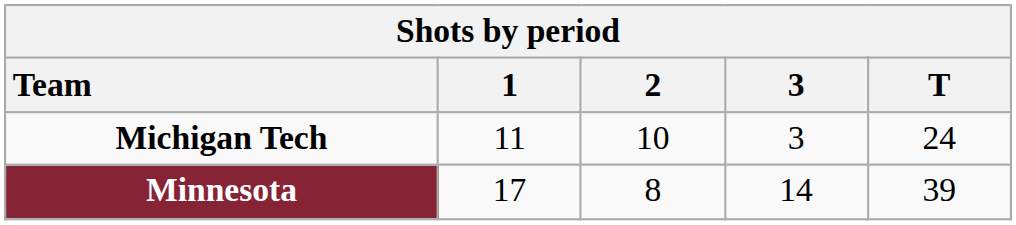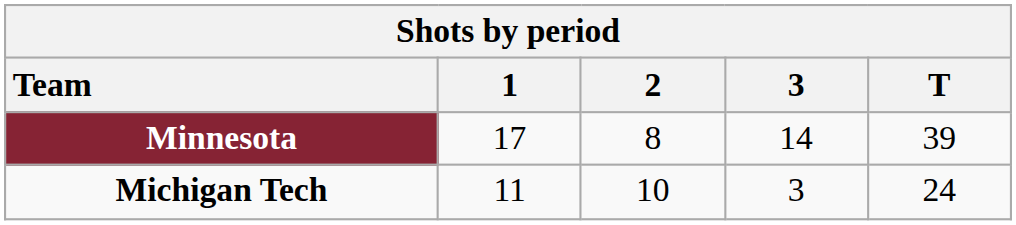rows swapped: Minnesota <-> Michigan Tech
